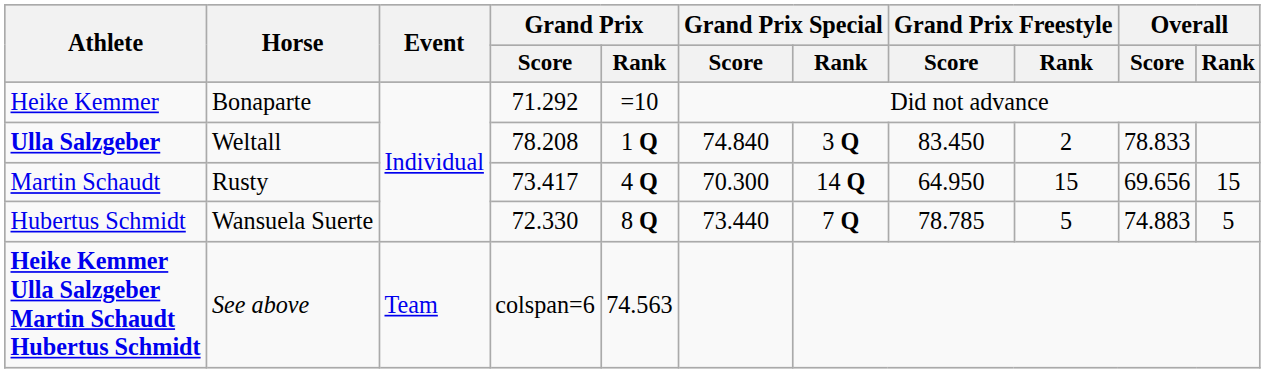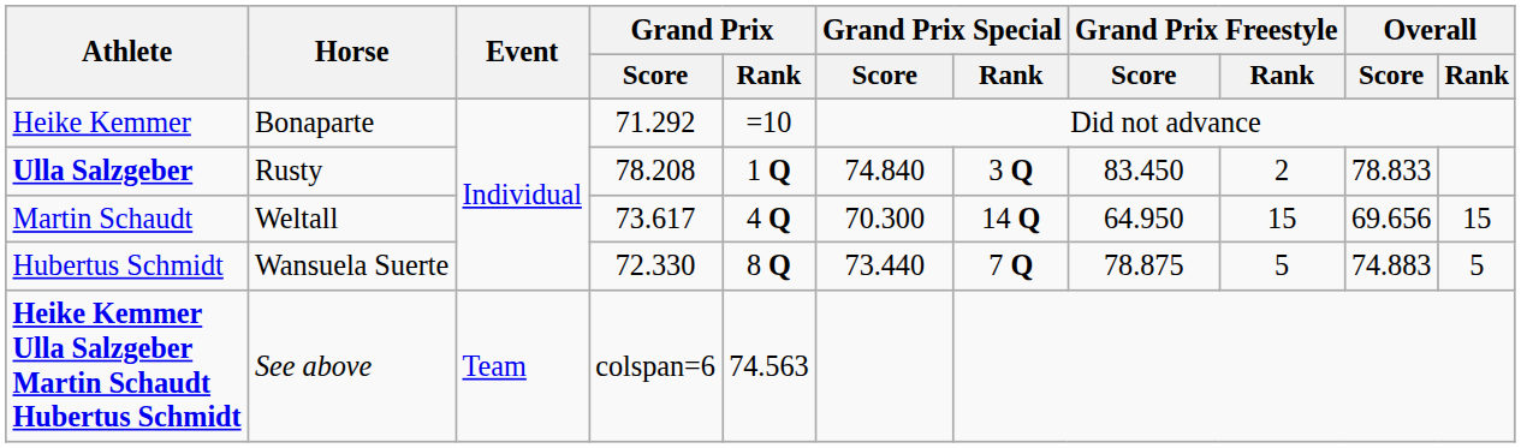Ulla Salzgeber | Horse: Weltall -> Rusty
Martin Schaudt | Horse: Rusty -> Weltall
Martin Schaudt | Grand Prix / Score: 73.417 -> 73.617
Hubertus Schmidt | Grand Prix Freestyle / Score: 78.785 -> 78.875
